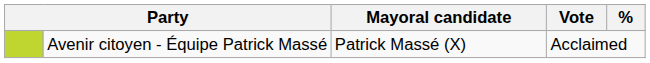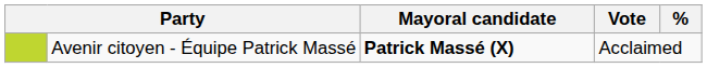Avenir citoyen - Équipe Patrick Massé | Mayoral candidate: normal -> bold
